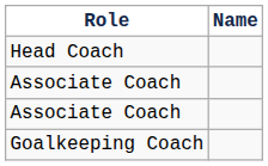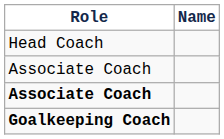row 4 | Role: normal -> bold
row 5 | Role: normal -> bold
